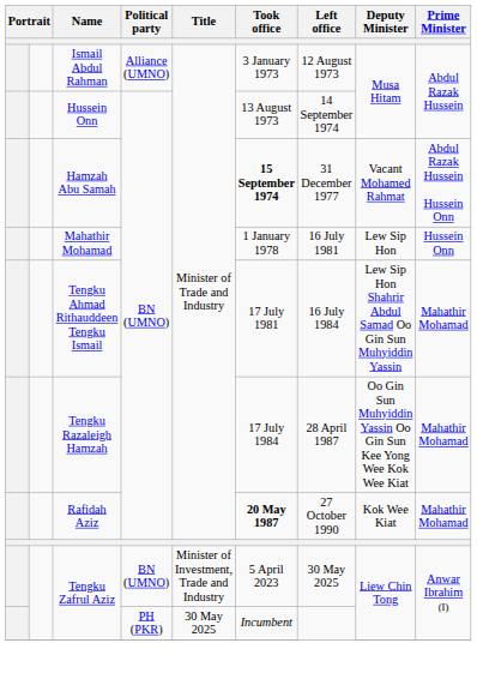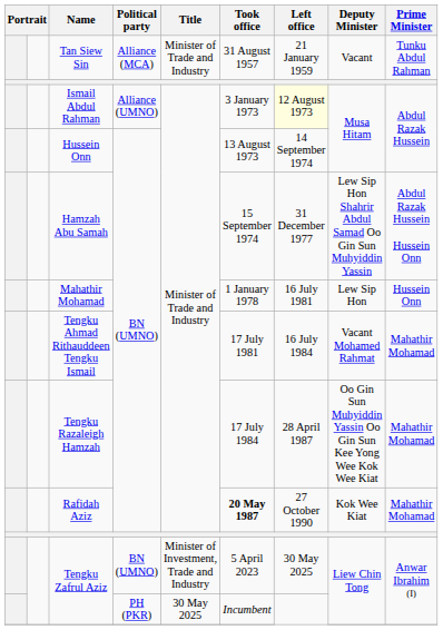+ row: Tan Siew Sin | Alliance (MCA) | Minister of Trade and Industry | 31 August 1957 | 21 January 1959 | Vacant | Tunku Abdul Rahman
Ismail Abdul Rahman | Left office: no background -> lightyellow background
Hamzah Abu Samah | Took office: bold -> normal
Hamzah Abu Samah | Deputy Minister: Vacant Mohamed Rahmat -> Lew Sip Hon Shahrir Abdul Samad Oo Gin Sun Muhyiddin Yassin
Tengku Ahmad Rithauddeen Tengku Ismail | Deputy Minister: Lew Sip Hon Shahrir Abdul Samad Oo Gin Sun Muhyiddin Yassin -> Vacant Mohamed Rahmat
